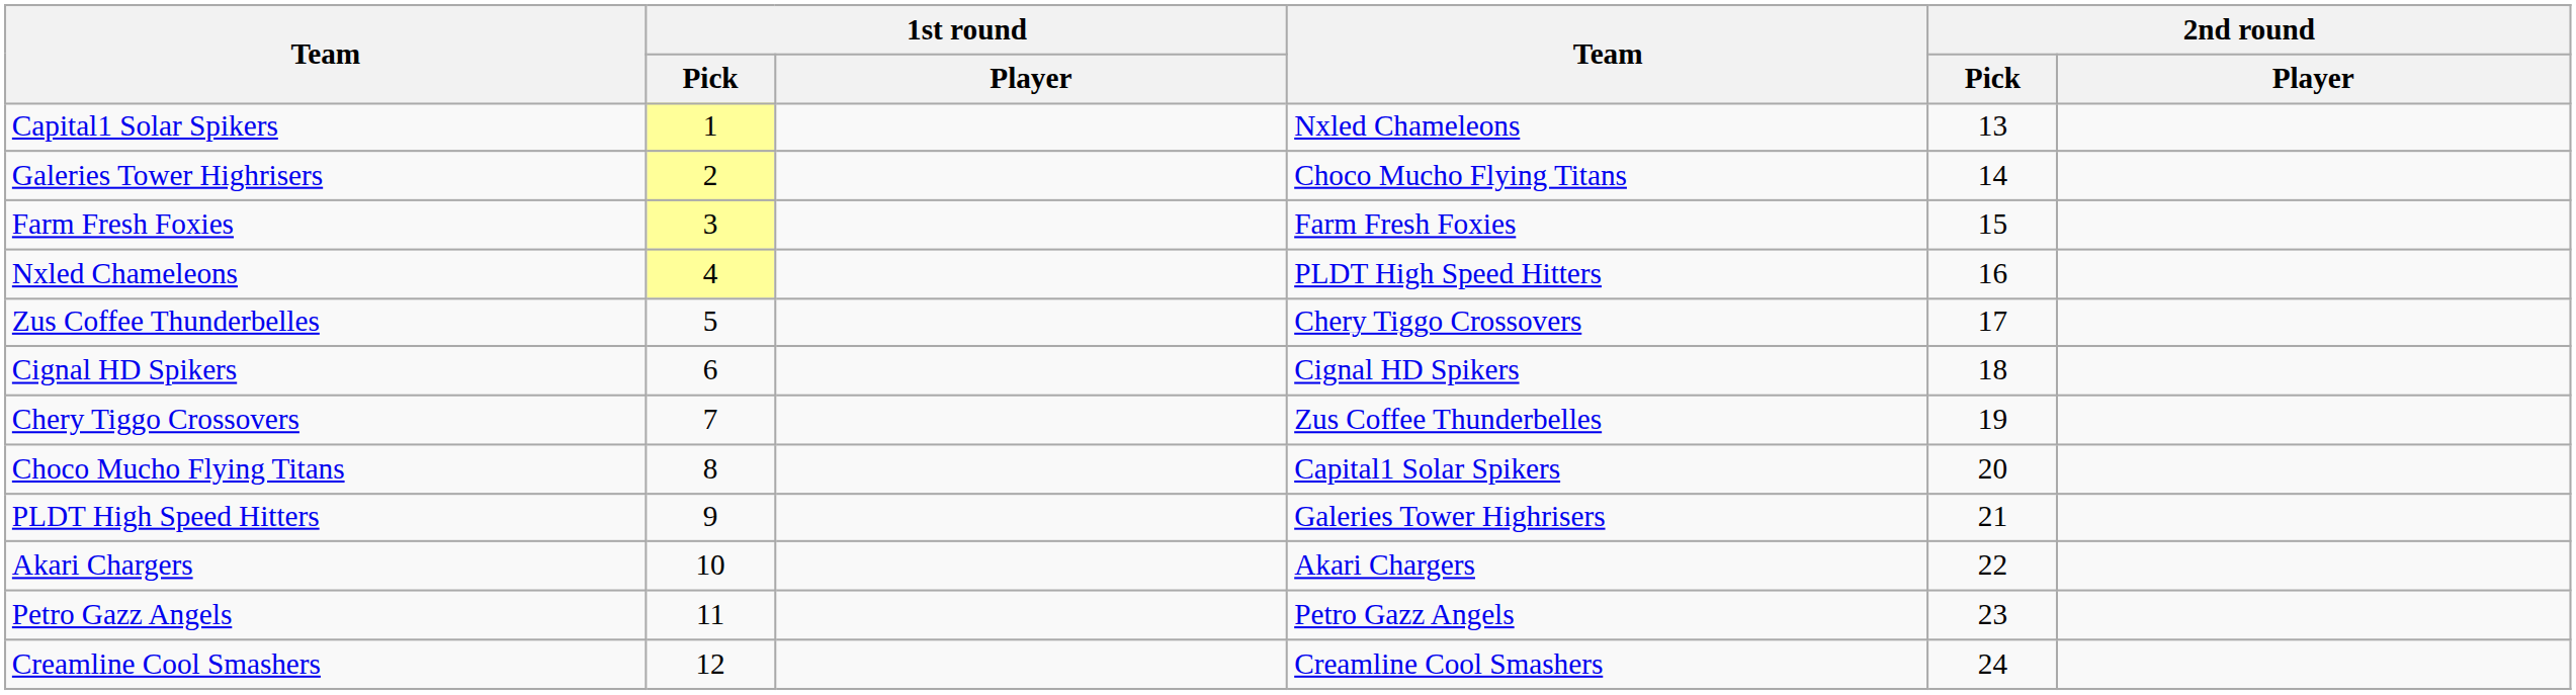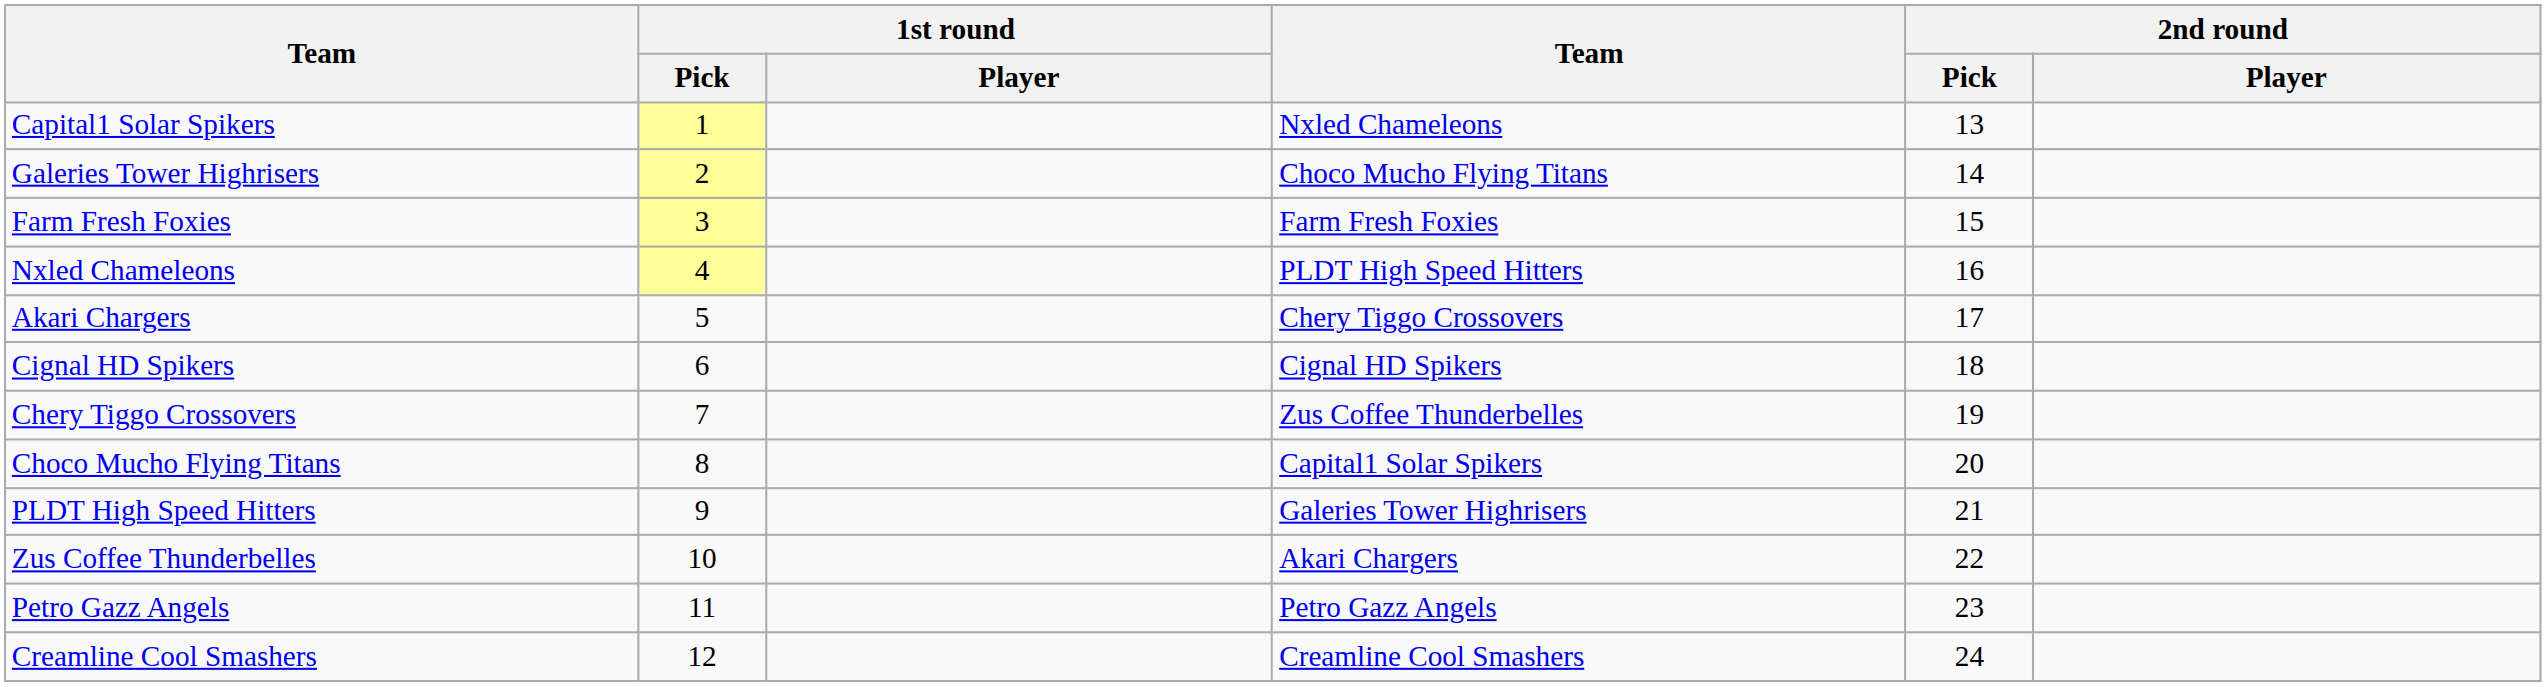row 7 | column 1: Zus Coffee Thunderbelles -> Akari Chargers
row 12 | column 1: Akari Chargers -> Zus Coffee Thunderbelles
